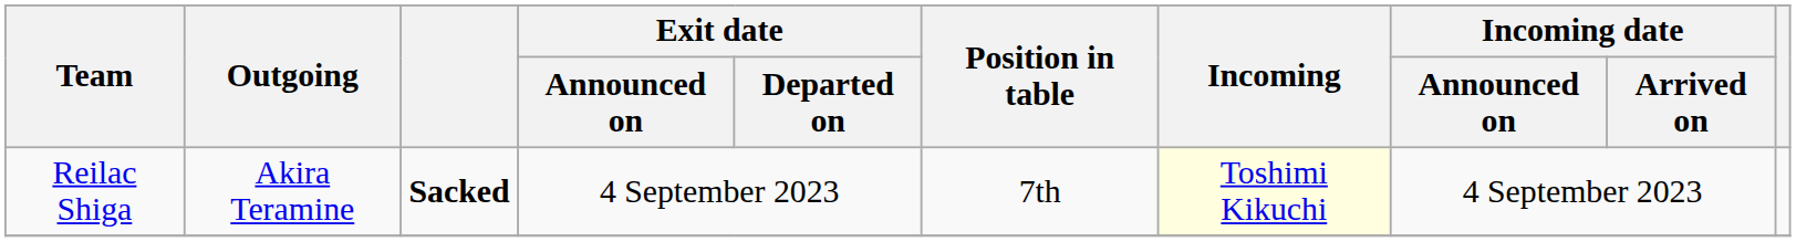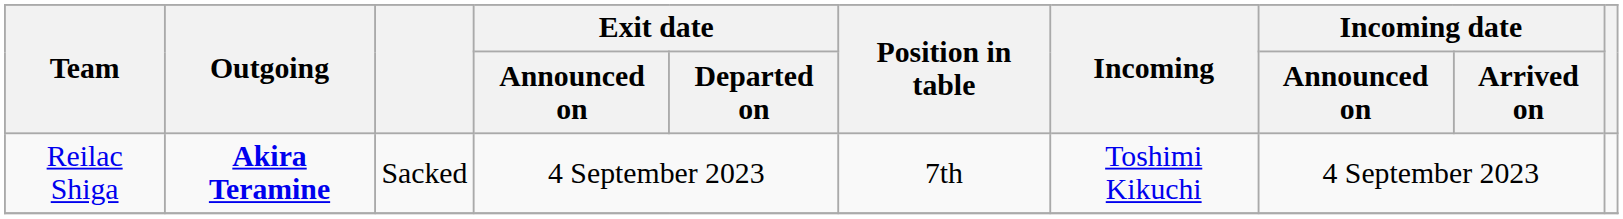Reilac Shiga | Outgoing: normal -> bold
Reilac Shiga | column 3: bold -> normal
Reilac Shiga | Incoming: lightyellow background -> no background
